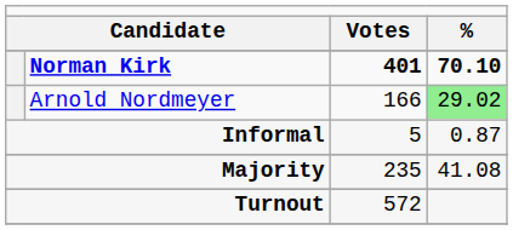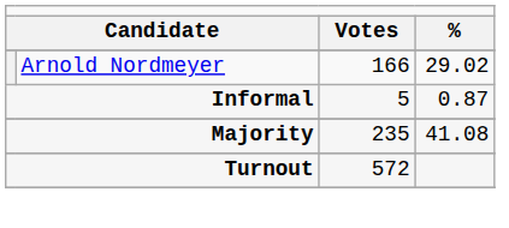- row: Norman Kirk | 401 | 70.10
Arnold Nordmeyer | column 4: lightgreen background -> no background
